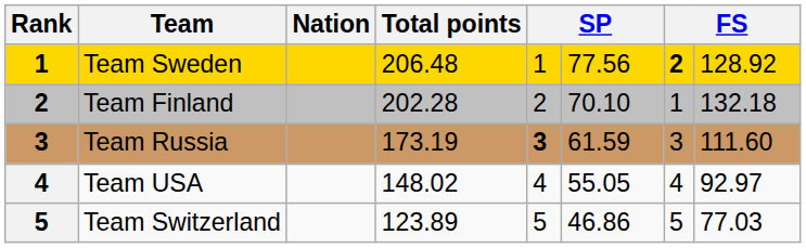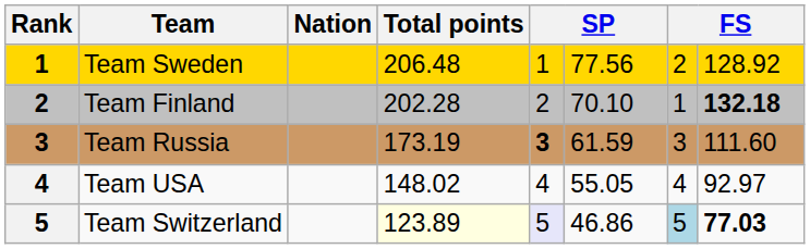Team Sweden | column 7: bold -> normal
Team Finland | column 8: normal -> bold
Team Switzerland | Total points: no background -> lightyellow background
Team Switzerland | column 5: no background -> lavender background
Team Switzerland | column 7: no background -> lightblue background
Team Switzerland | column 8: normal -> bold
